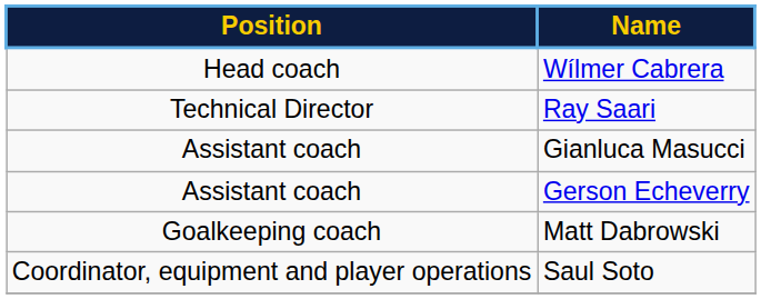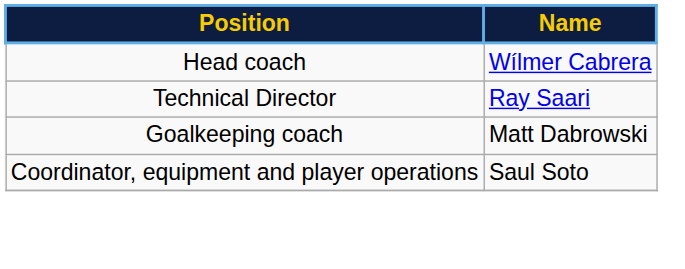- row: Assistant coach | Gianluca Masucci
- row: Assistant coach | Gerson Echeverry
